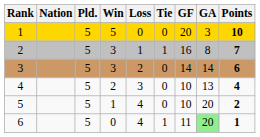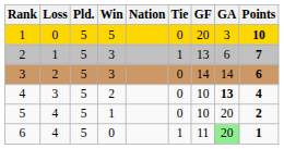columns swapped: Nation <-> Loss
row 3 | GF: 16 -> 13
row 3 | GA: 8 -> 6
row 5 | GA: normal -> bold
